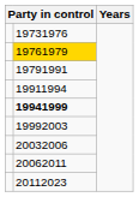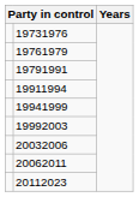19761979 | column 2: gold background -> no background
19941999 | column 2: bold -> normal
